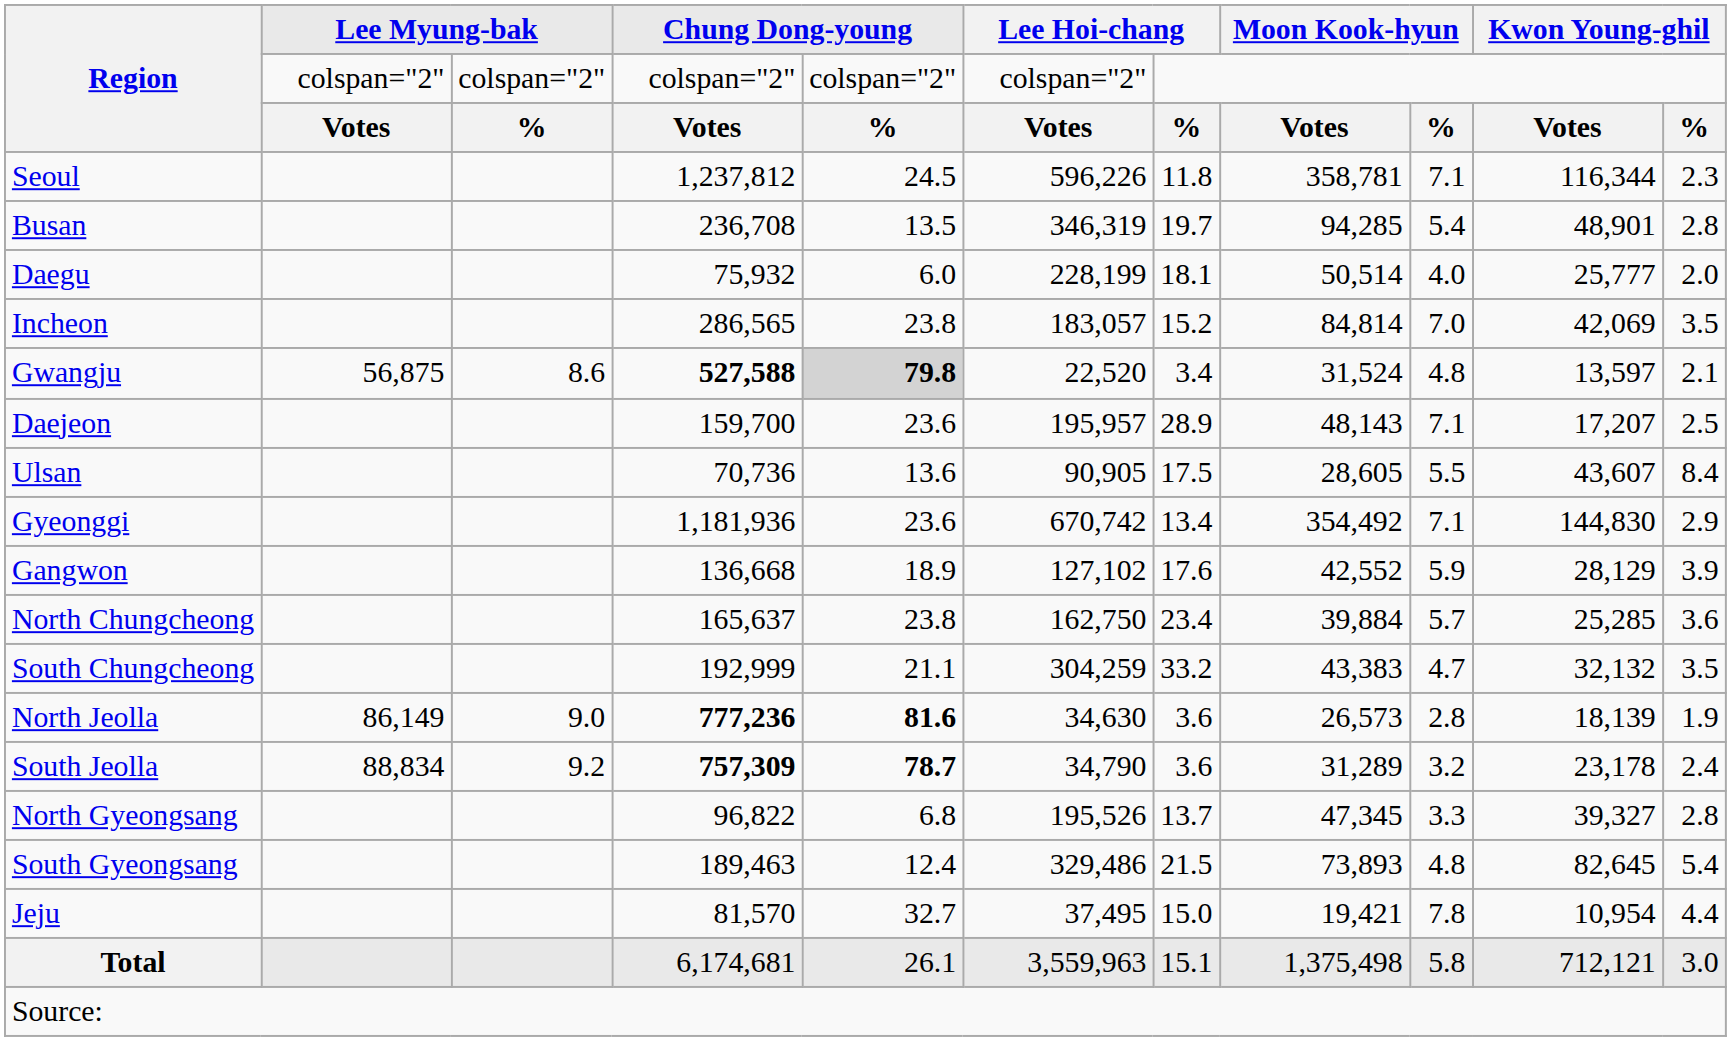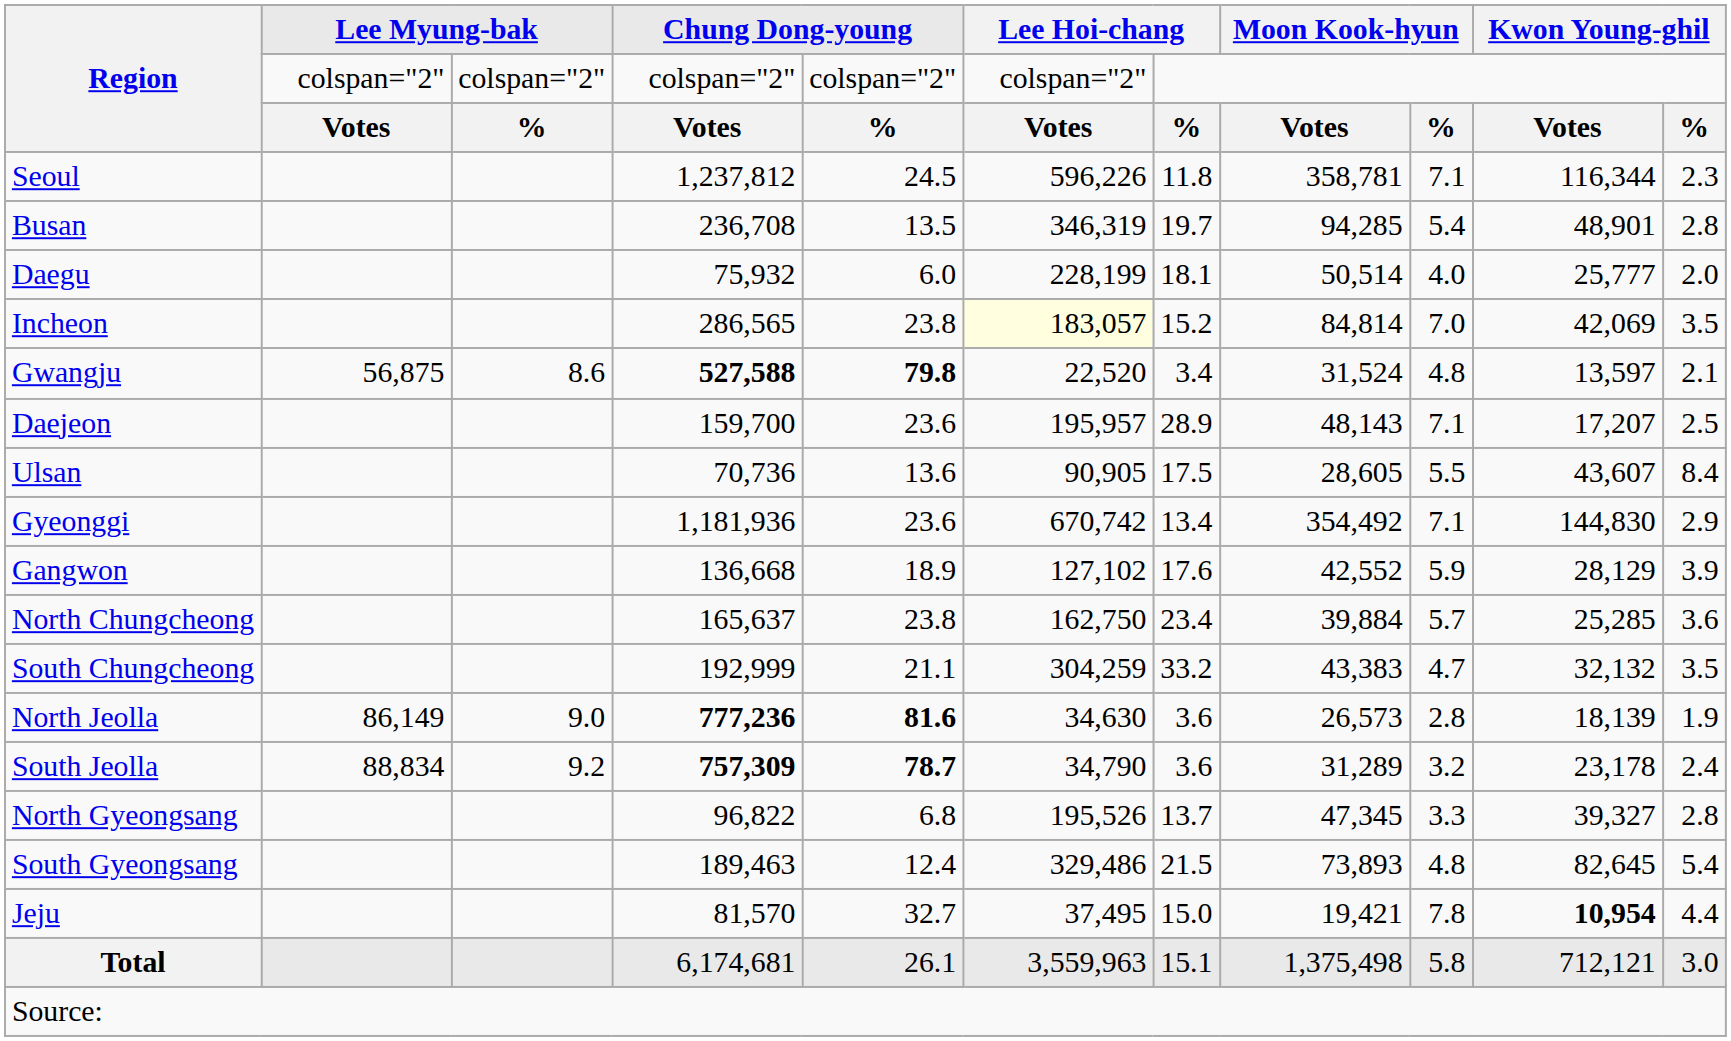Incheon | column 6: no background -> lightyellow background
Gwangju | column 5: lightgrey background -> no background
Jeju | column 10: normal -> bold
